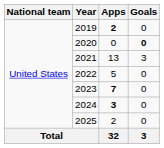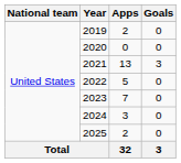2019 | Apps: bold -> normal
2020 | Goals: bold -> normal
2023 | Apps: bold -> normal
2024 | Apps: bold -> normal
